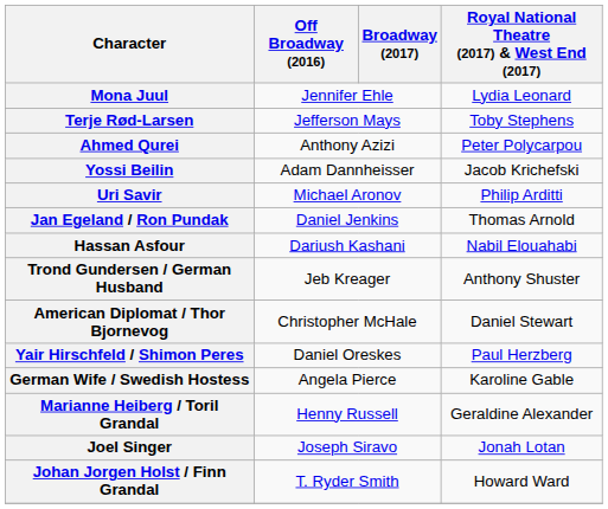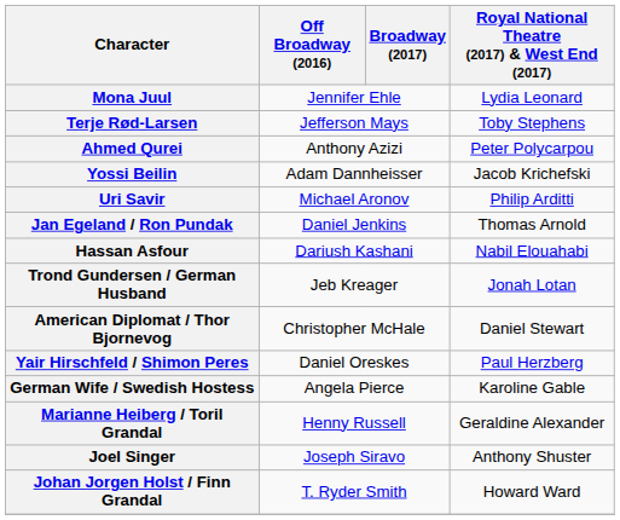Trond Gundersen / German Husband | Royal National Theatre (2017) & West End (2017): Anthony Shuster -> Jonah Lotan
Joel Singer | Royal National Theatre (2017) & West End (2017): Jonah Lotan -> Anthony Shuster
